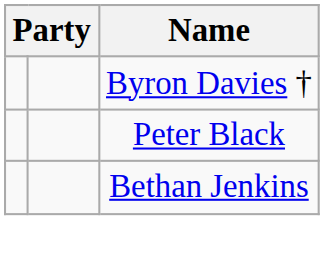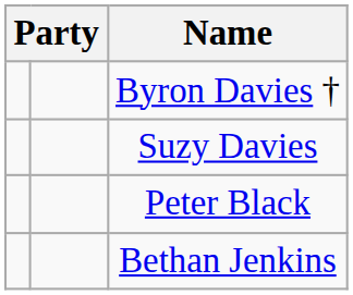+ row: Suzy Davies
